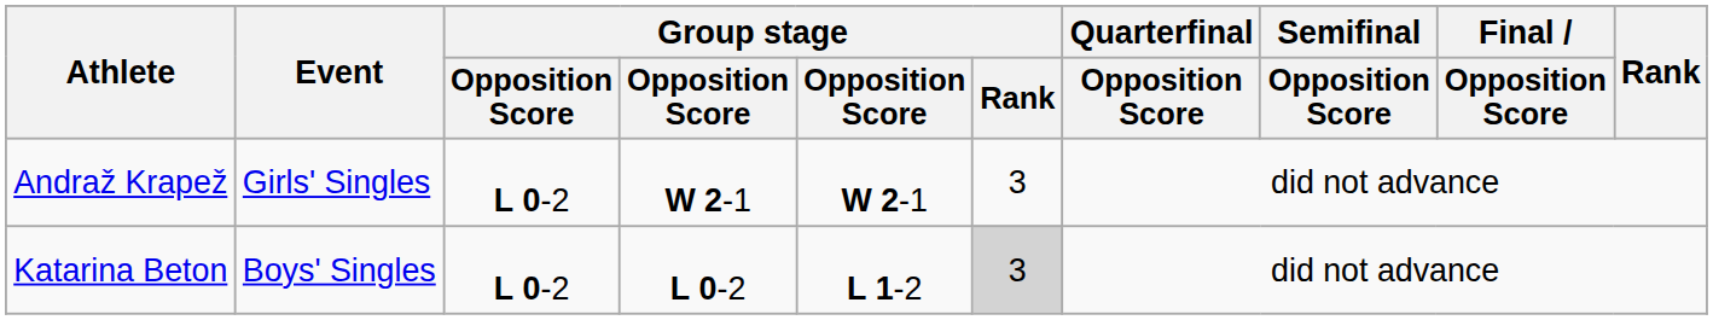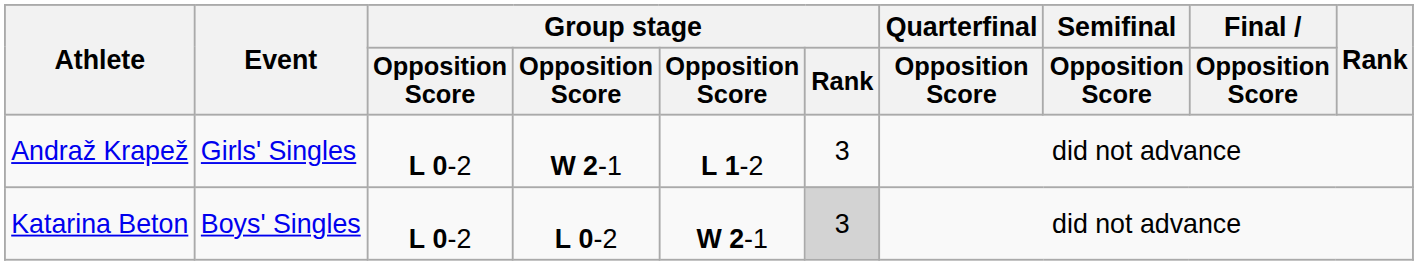Andraž Krapež | column 5: W 2-1 -> L 1-2
Katarina Beton | column 5: L 1-2 -> W 2-1
